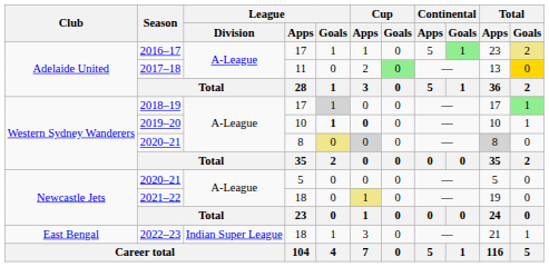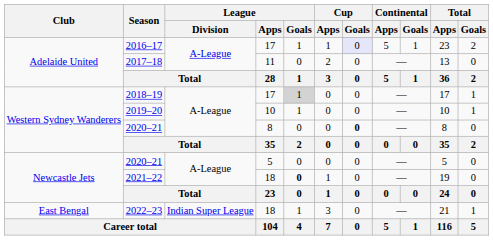2016–17 | Cup / Goals: no background -> lavender background
2016–17 | Continental / Goals: lightgreen background -> no background
2016–17 | Total / Goals: khaki background -> no background
2017–18 | Cup / Goals: lightgreen background -> no background
2017–18 | Total / Goals: gold background -> no background
2018–19 | Total / Goals: lightgreen background -> no background
2019–20 | League / Goals: bold -> normal
2019–20 | Cup / Apps: bold -> normal
2020–21 / 8 | League / Goals: khaki background -> no background
2020–21 / 8 | Cup / Apps: lightgrey background -> no background
2020–21 / 8 | Cup / Goals: normal -> bold
2020–21 / 8 | Total / Apps: lightgrey background -> no background
2021–22 | League / Goals: normal -> bold
2021–22 | Cup / Apps: khaki background -> no background
